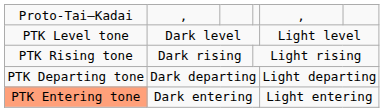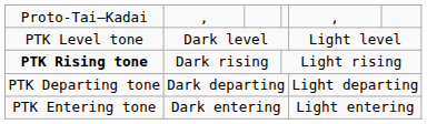PTK Rising tone | column 1: normal -> bold
PTK Entering tone | column 1: lightsalmon background -> no background
